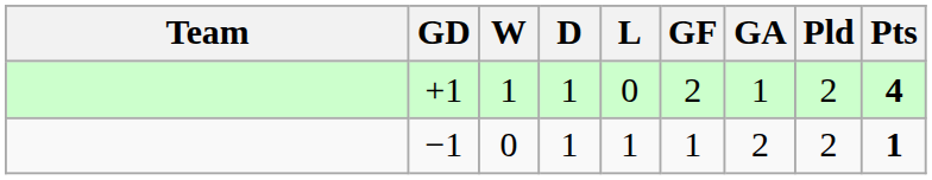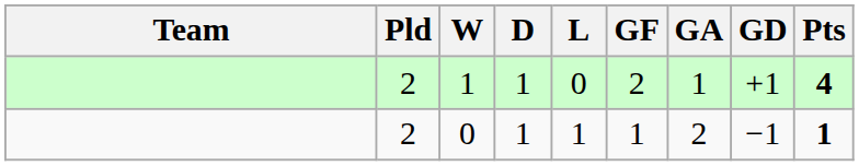columns swapped: Pld <-> GD
